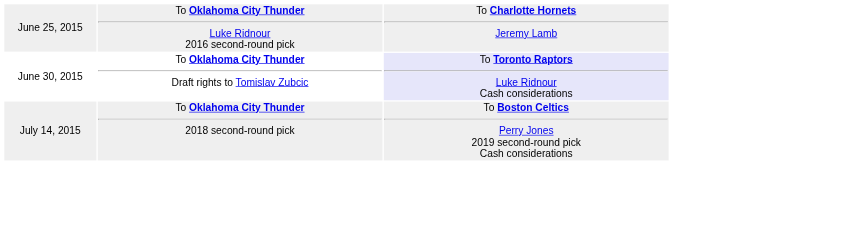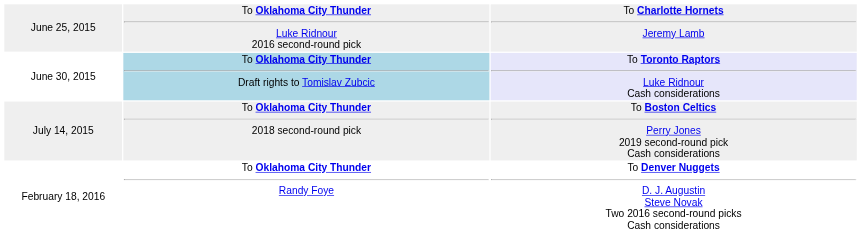June 30, 2015 | column 2: no background -> lightblue background
+ row: February 18, 2016 | To Oklahoma City Thunder Randy Foye | To Denver Nuggets D. J. Augustin Steve Novak Two 2016 second-round picks Cash considerations
